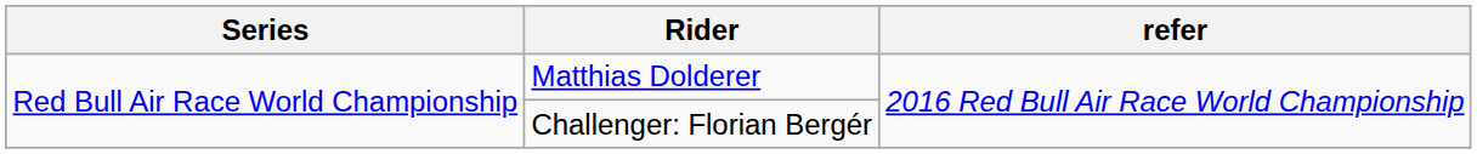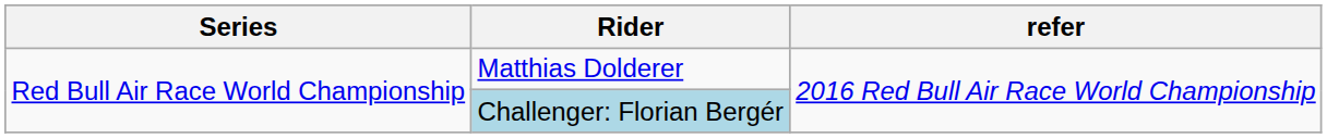Challenger: Florian Bergér | Rider: no background -> lightblue background
